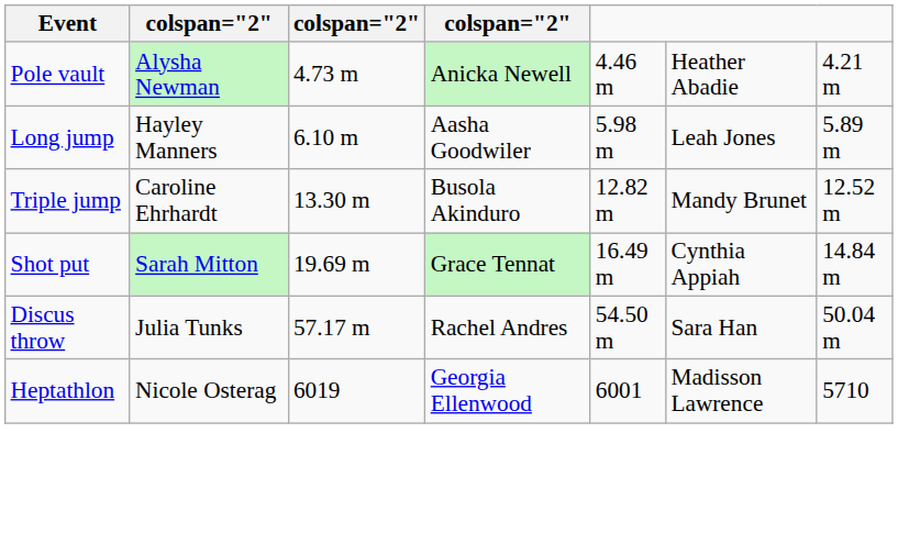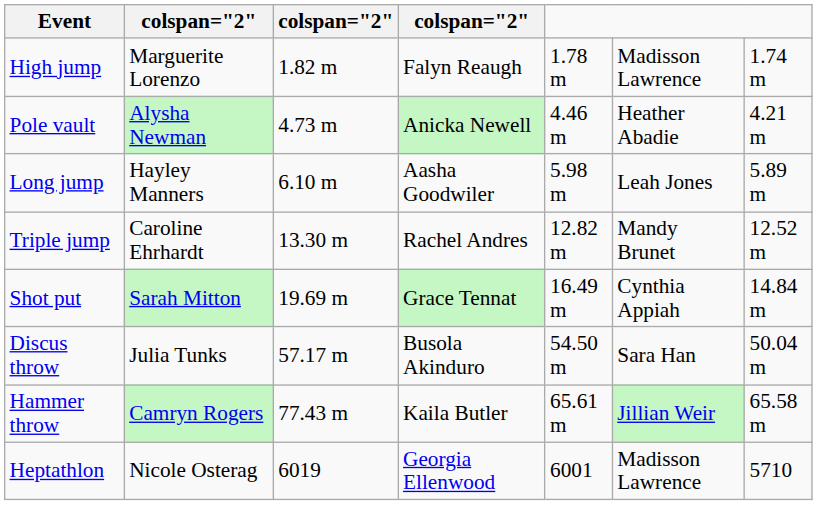+ row: High jump | Marguerite Lorenzo | 1.82 m | Falyn Reaugh | 1.78 m | Madisson Lawrence | 1.74 m
Triple jump | column 4: Busola Akinduro -> Rachel Andres
Discus throw | column 4: Rachel Andres -> Busola Akinduro
+ row: Hammer throw | Camryn Rogers | 77.43 m | Kaila Butler | 65.61 m | Jillian Weir | 65.58 m
